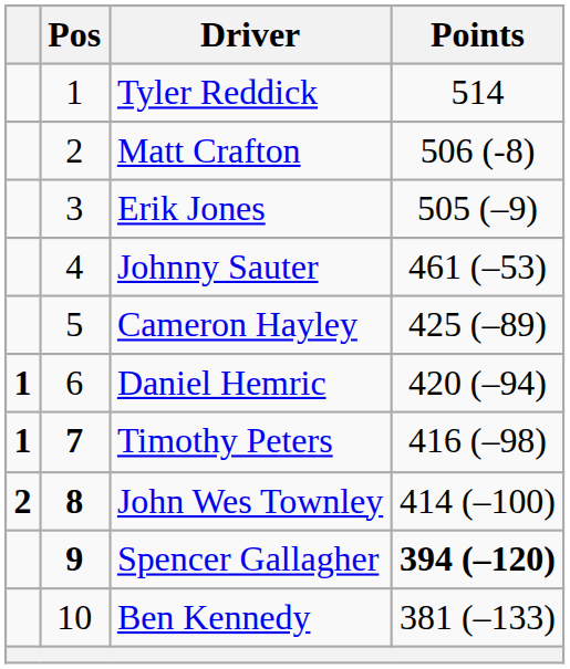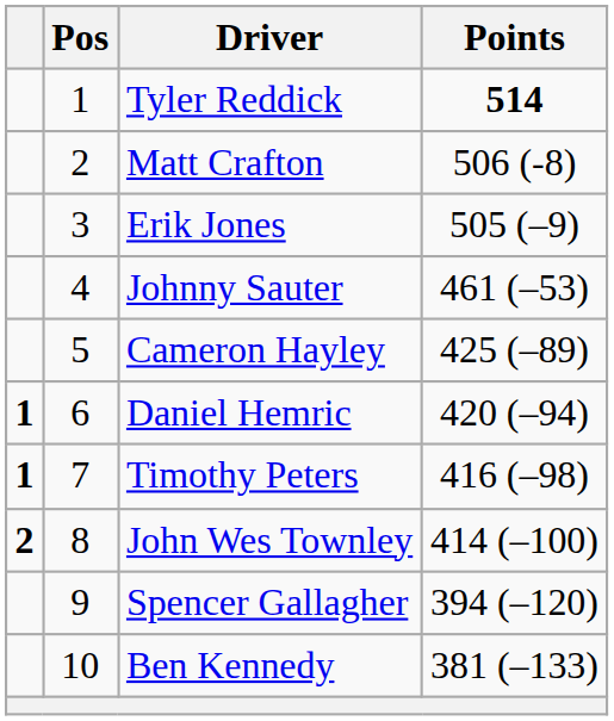Tyler Reddick | Points: normal -> bold
Timothy Peters | Pos: bold -> normal
John Wes Townley | Pos: bold -> normal
Spencer Gallagher | Pos: bold -> normal
Spencer Gallagher | Points: bold -> normal
